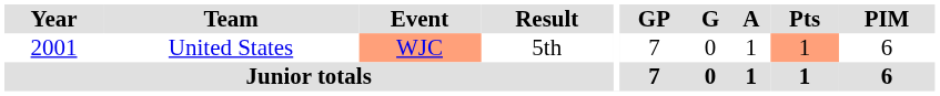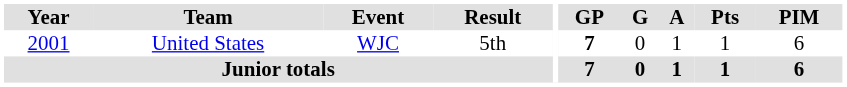United States | Event: lightsalmon background -> no background
United States | GP: normal -> bold
United States | Pts: lightsalmon background -> no background
